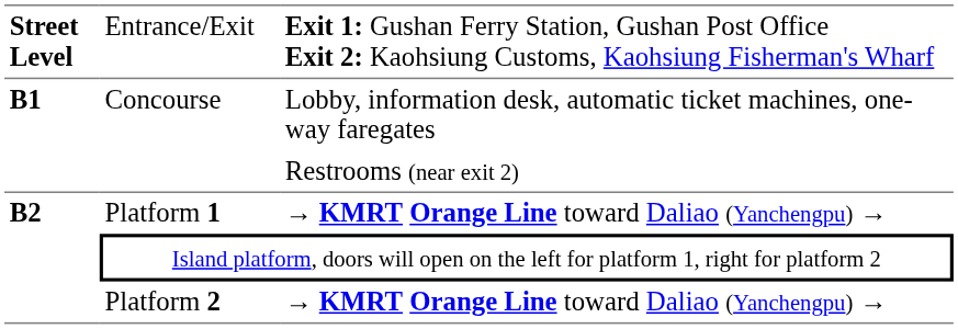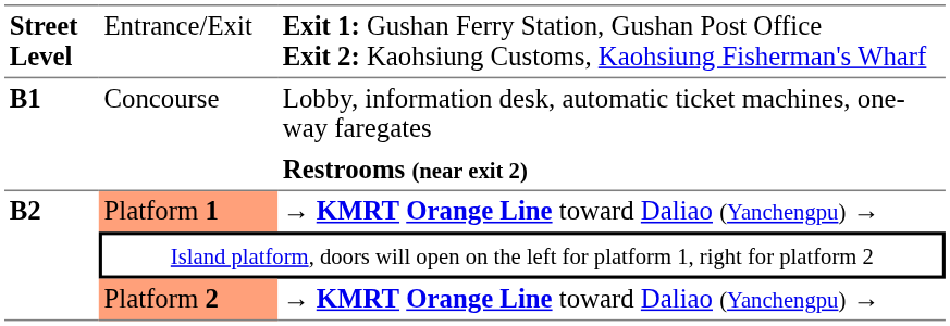Concourse / Restrooms (near exit 2) | column 3: normal -> bold
Platform 1 | column 2: no background -> lightsalmon background
Platform 2 | column 2: no background -> lightsalmon background
